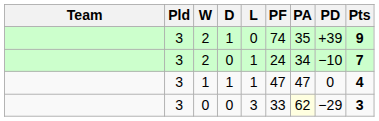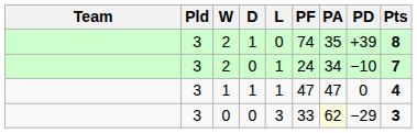row 2 | Pts: 9 -> 8
